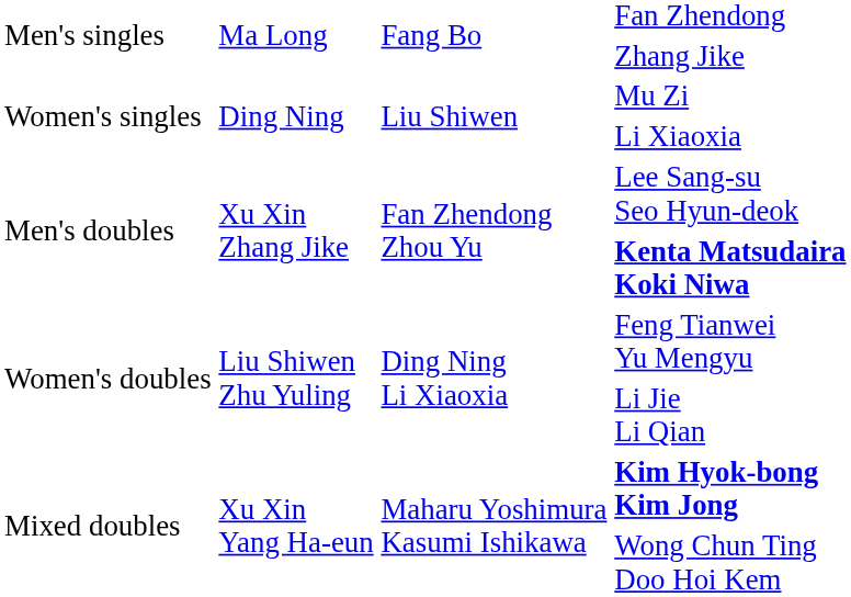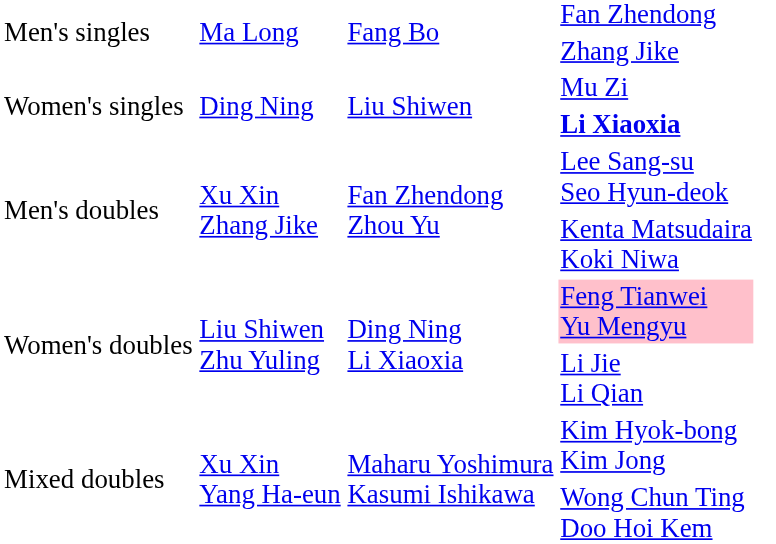Li Xiaoxia | column 4: normal -> bold
Kenta Matsudaira Koki Niwa | column 4: bold -> normal
Feng Tianwei Yu Mengyu | column 4: no background -> pink background
Kim Hyok-bong Kim Jong | column 4: bold -> normal
